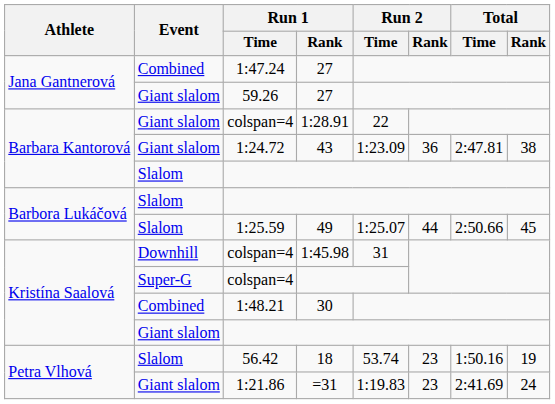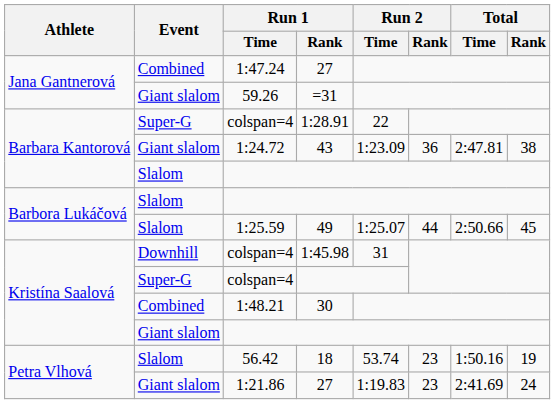59.26 | Run 1 / Rank: 27 -> =31
Barbara Kantorová / colspan=4 | Event: Giant slalom -> Super-G
1:21.86 | Run 1 / Rank: =31 -> 27
